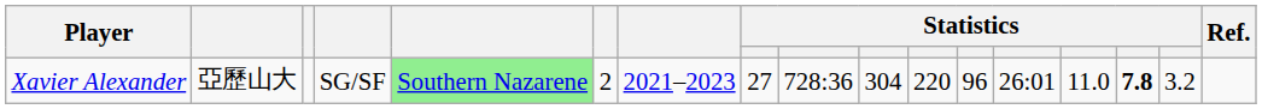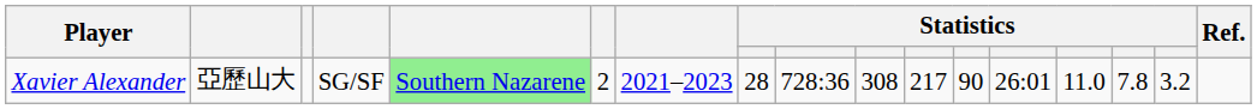Xavier Alexander | column 8: 27 -> 28
Xavier Alexander | column 10: 304 -> 308
Xavier Alexander | column 11: 220 -> 217
Xavier Alexander | column 12: 96 -> 90
Xavier Alexander | column 15: bold -> normal
